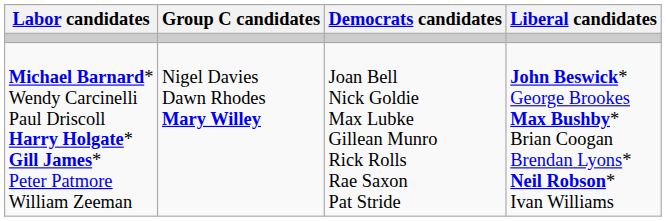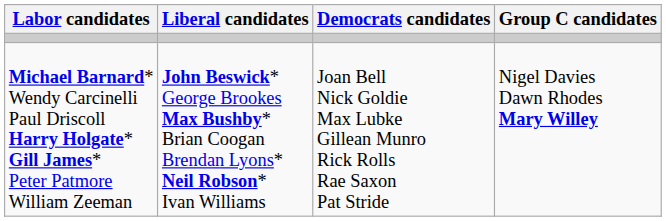columns swapped: Liberal candidates <-> Group C candidates
